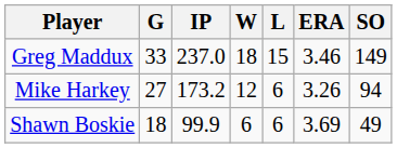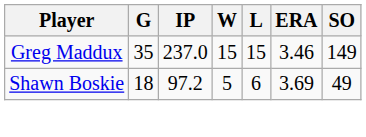Greg Maddux | G: 33 -> 35
Greg Maddux | W: 18 -> 15
- row: Mike Harkey | 27 | 173.2 | 12 | 6 | 3.26 | 94
Shawn Boskie | IP: 99.9 -> 97.2
Shawn Boskie | W: 6 -> 5
